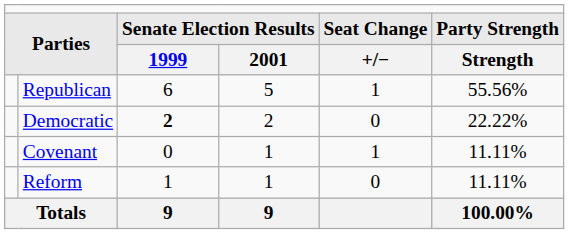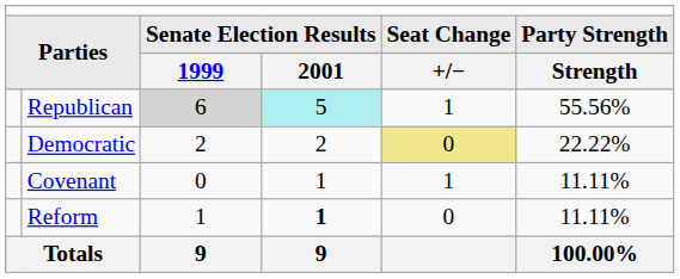Republican | column 3: no background -> lightgrey background
Republican | column 4: no background -> paleturquoise background
Democratic | column 3: bold -> normal
Democratic | column 5: no background -> khaki background
Reform | column 4: normal -> bold
